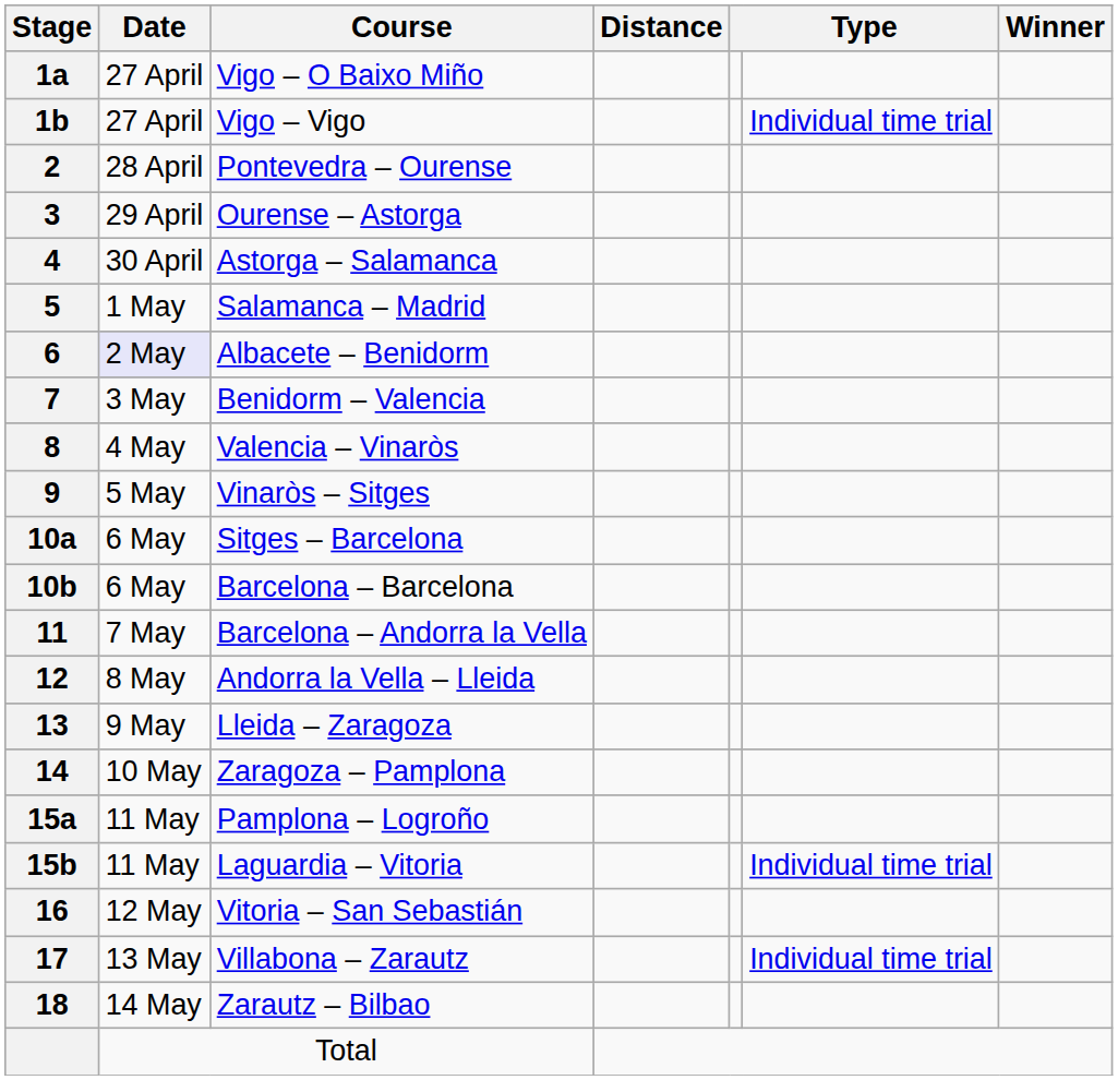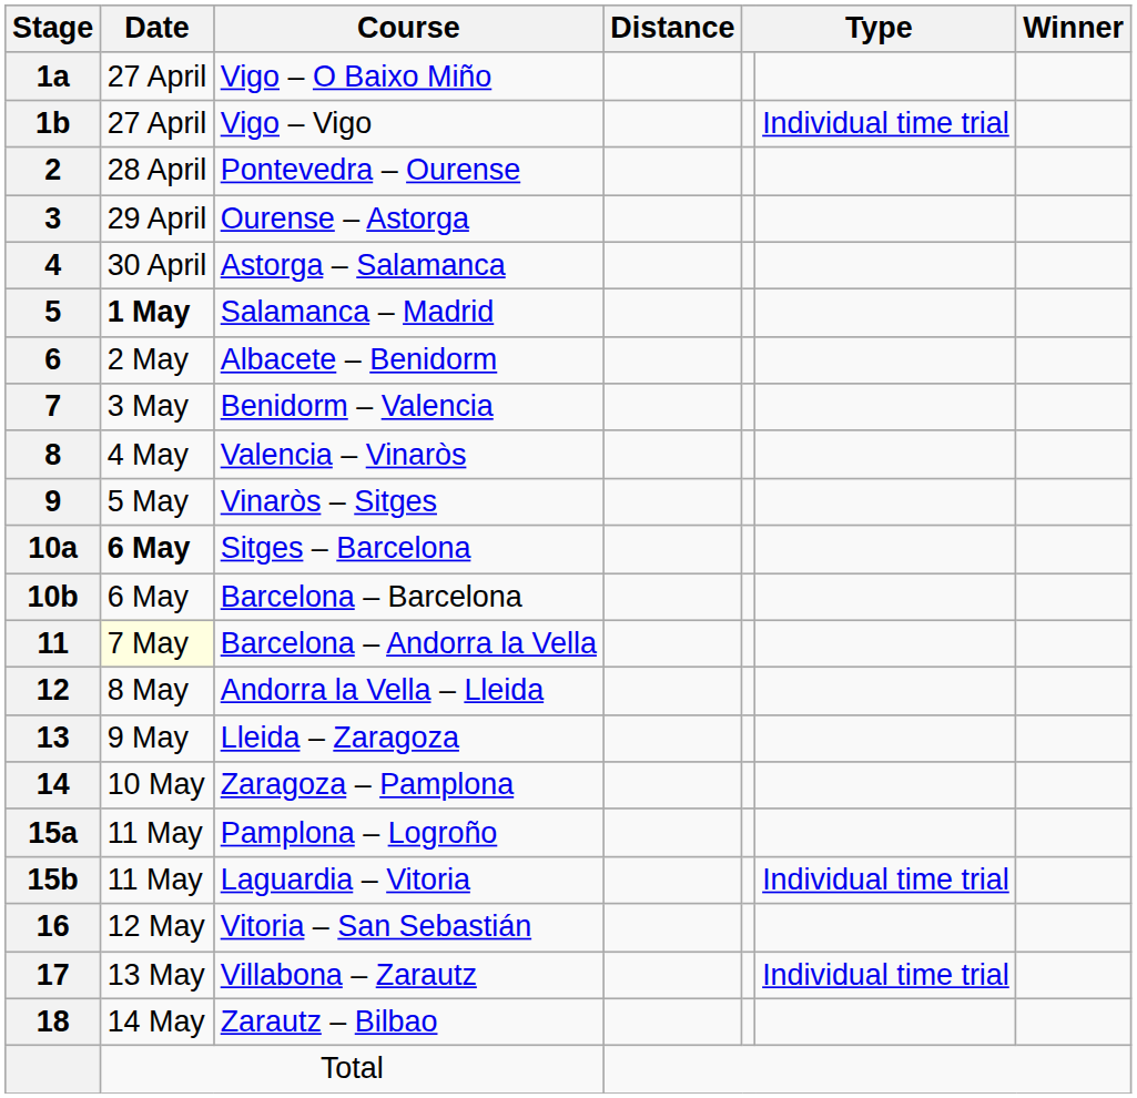Salamanca – Madrid | Date: normal -> bold
Albacete – Benidorm | Date: lavender background -> no background
Sitges – Barcelona | Date: normal -> bold
Barcelona – Andorra la Vella | Date: no background -> lightyellow background
